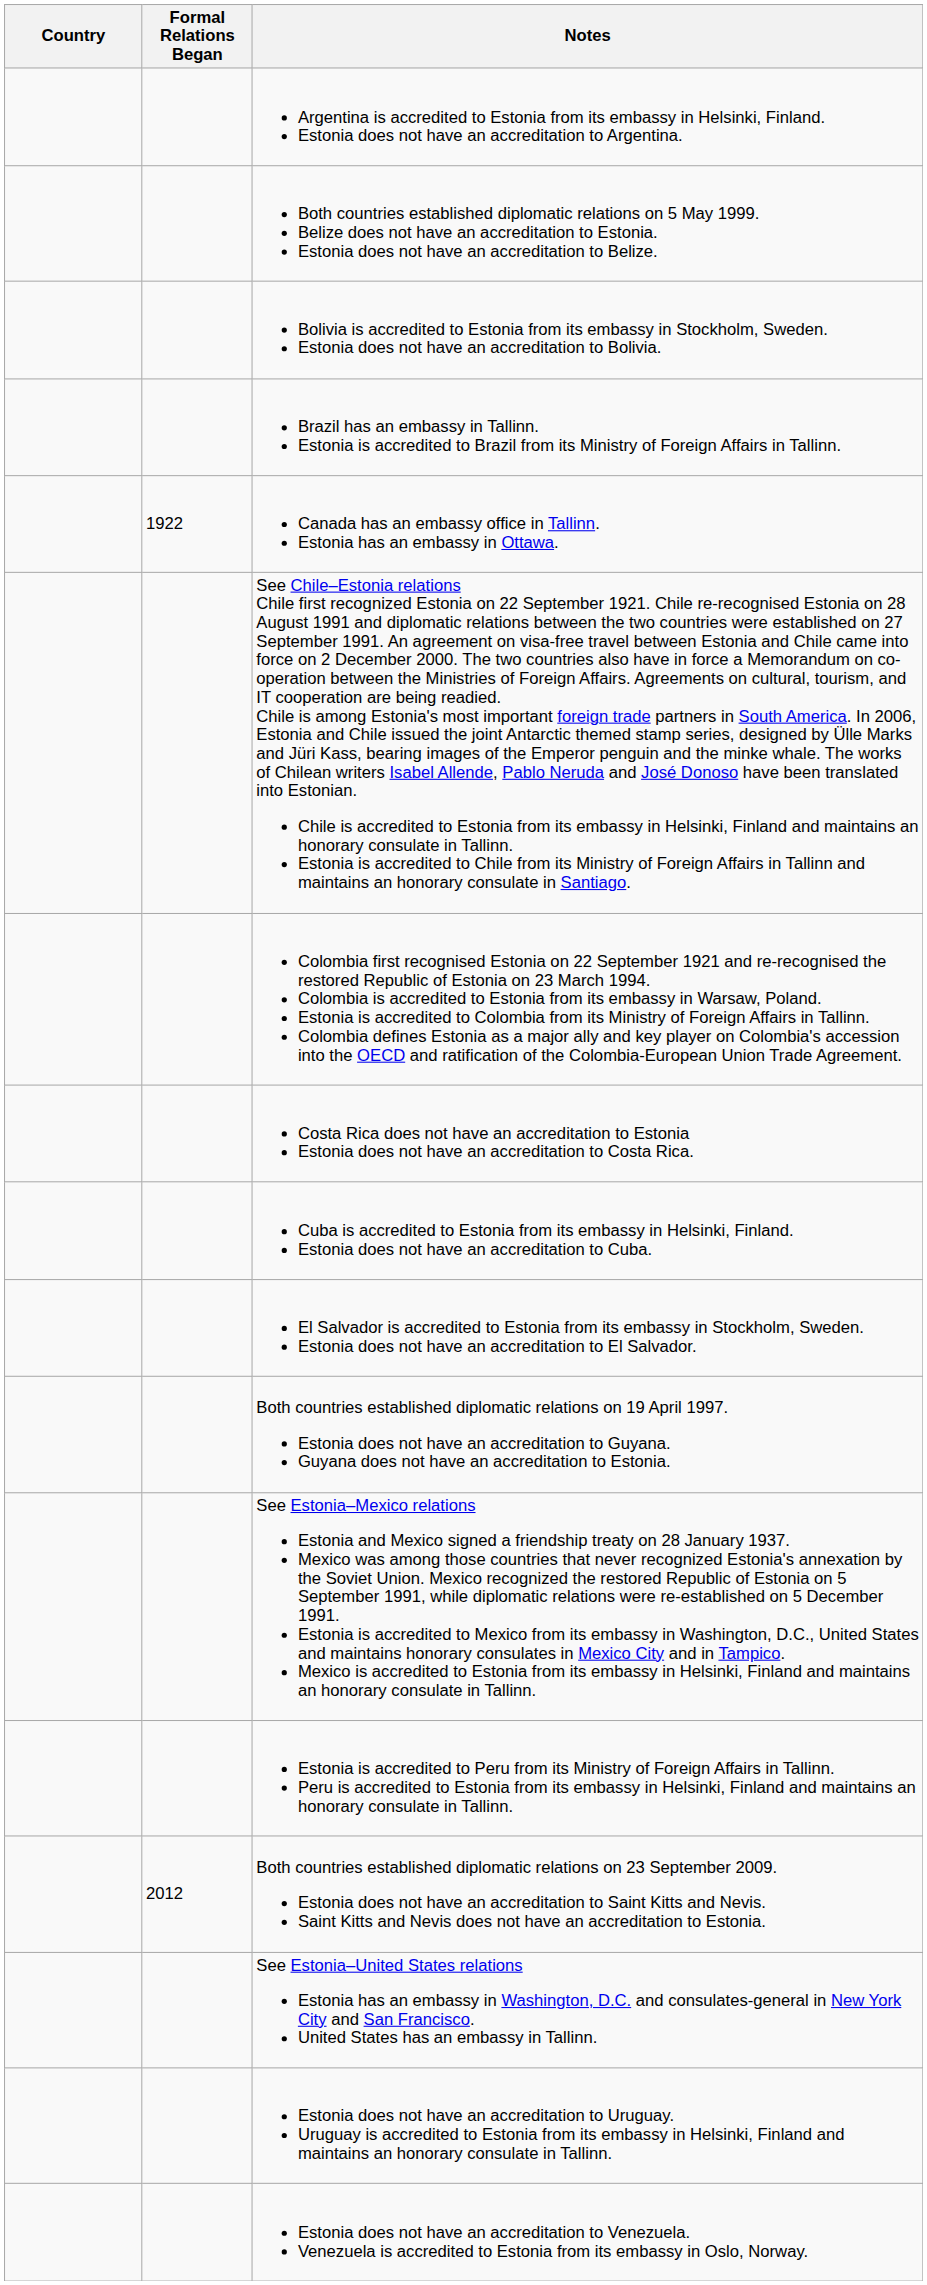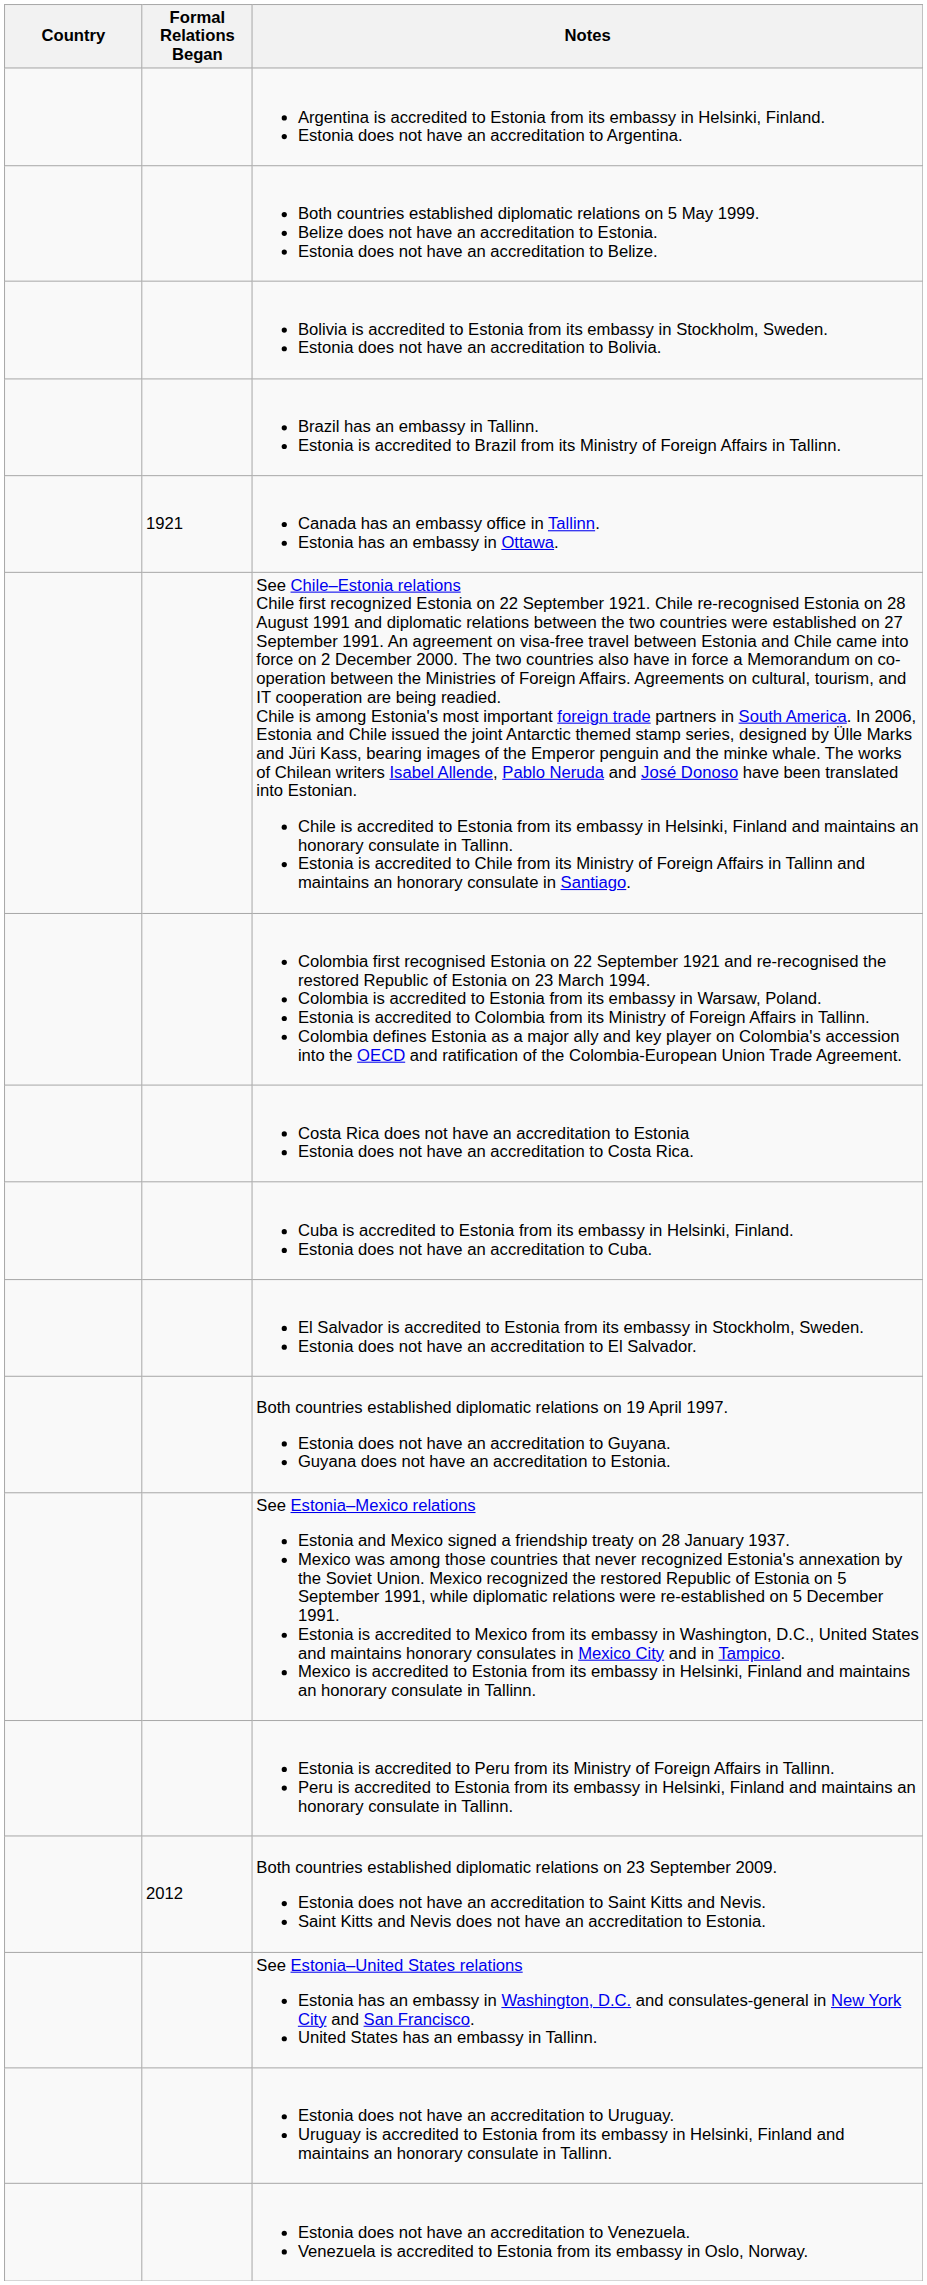row 6 | Formal Relations Began: 1922 -> 1921
